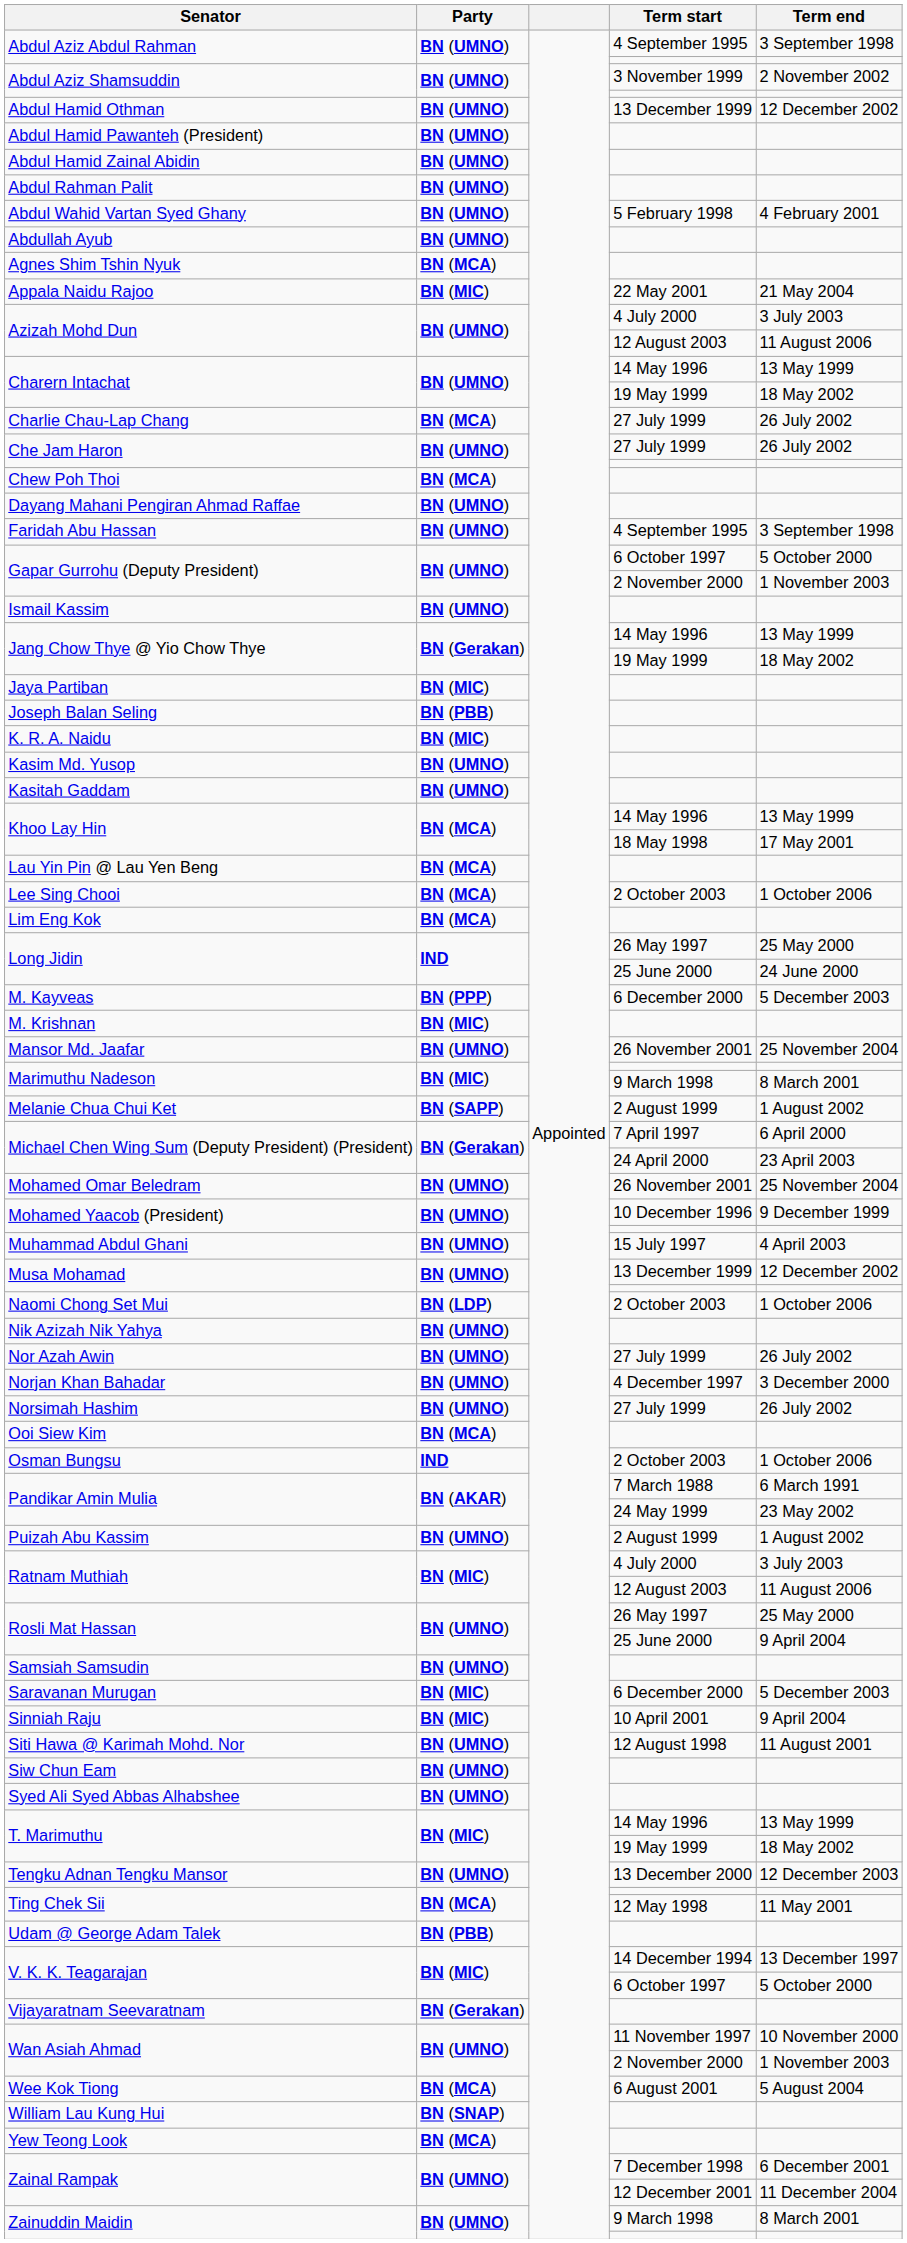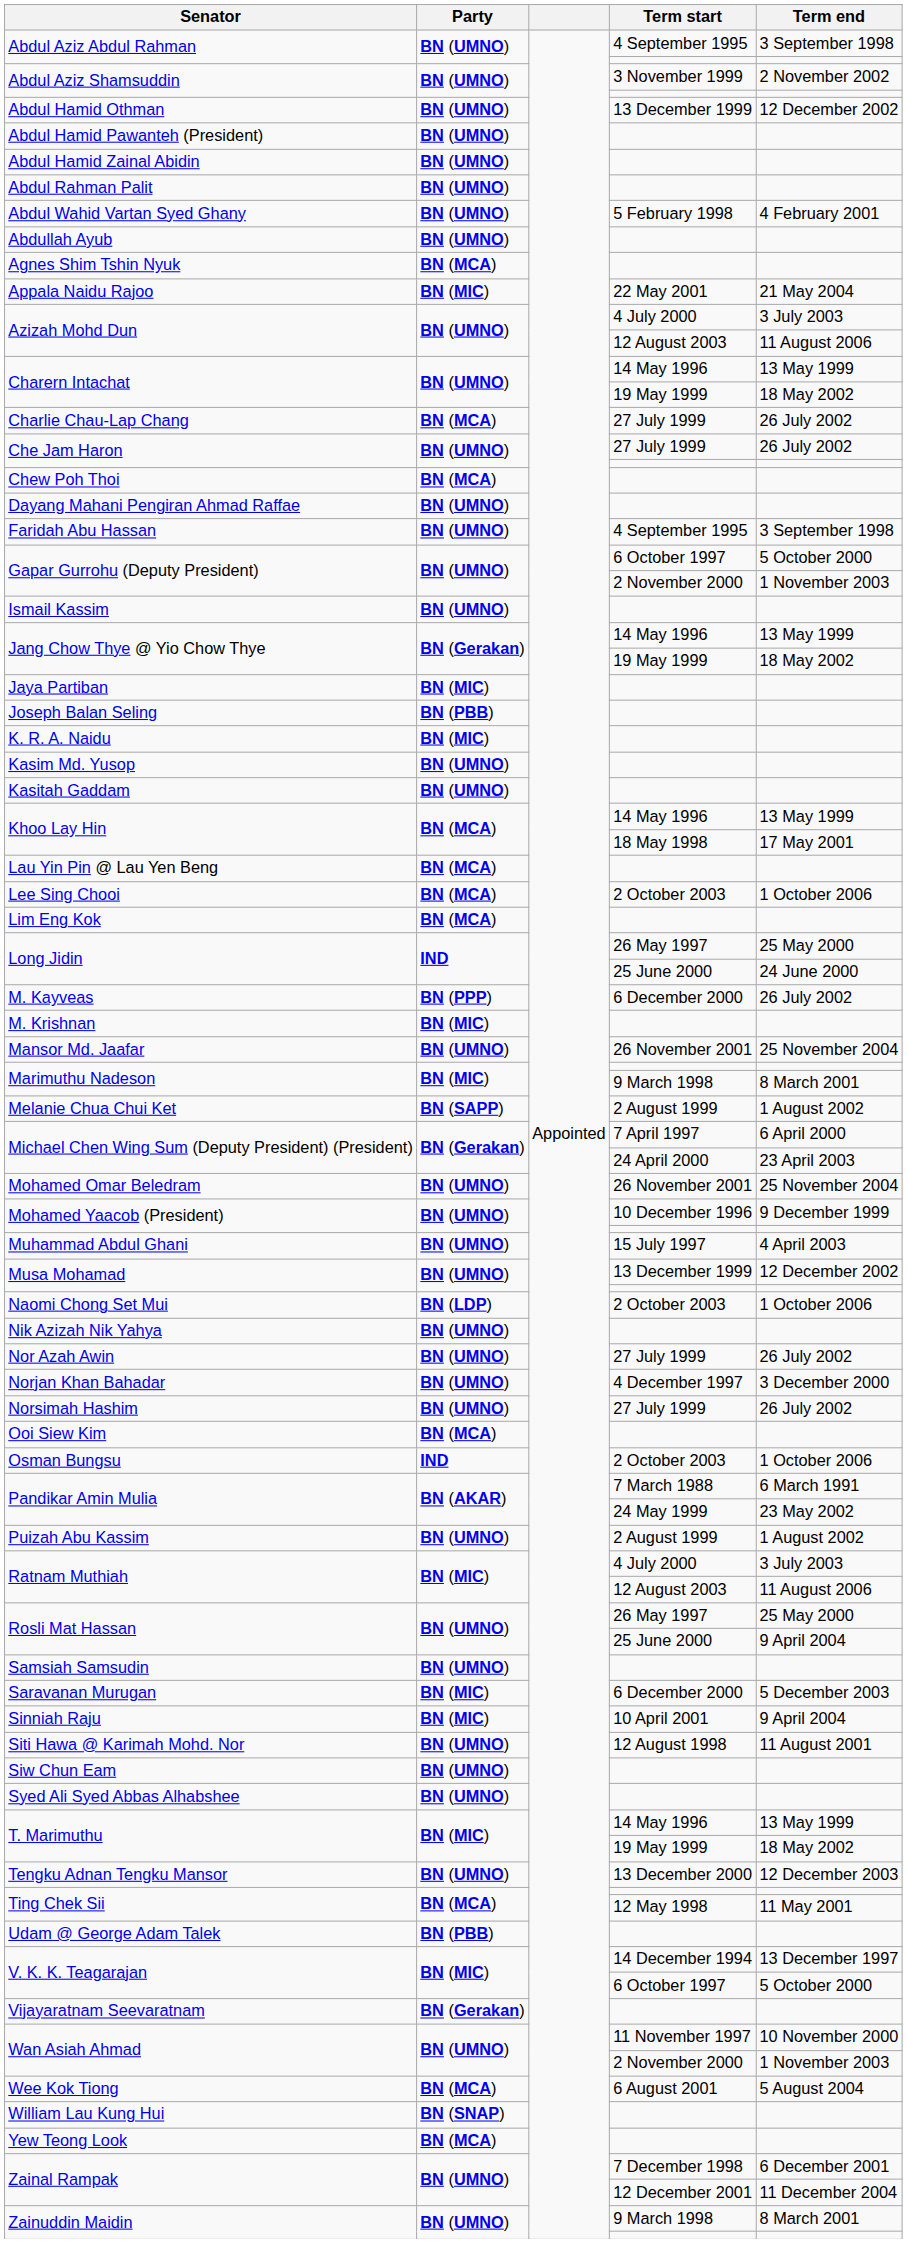M. Kayveas | Term end: 5 December 2003 -> 26 July 2002
